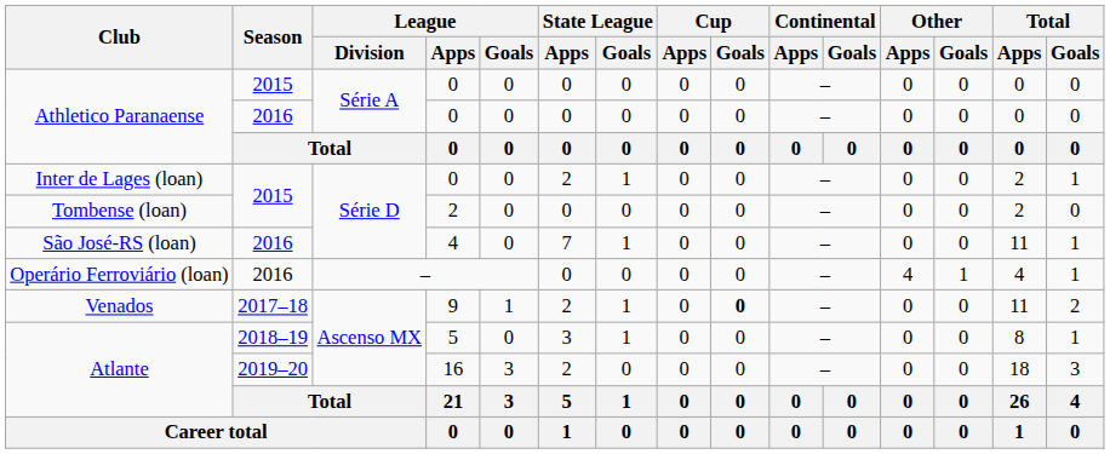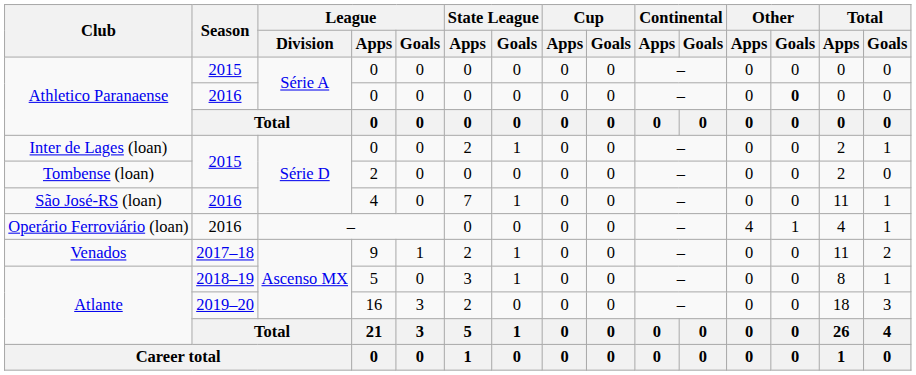Athletico Paranaense / 2016 | Other / Goals: normal -> bold
Venados | Cup / Goals: bold -> normal
